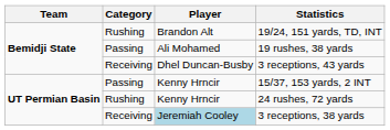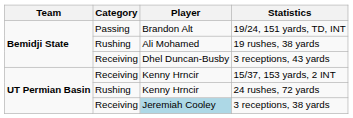19/24, 151 yards, TD, INT | Category: Rushing -> Passing
19 rushes, 38 yards | Category: Passing -> Rushing
15/37, 153 yards, 2 INT | Category: Passing -> Receiving
